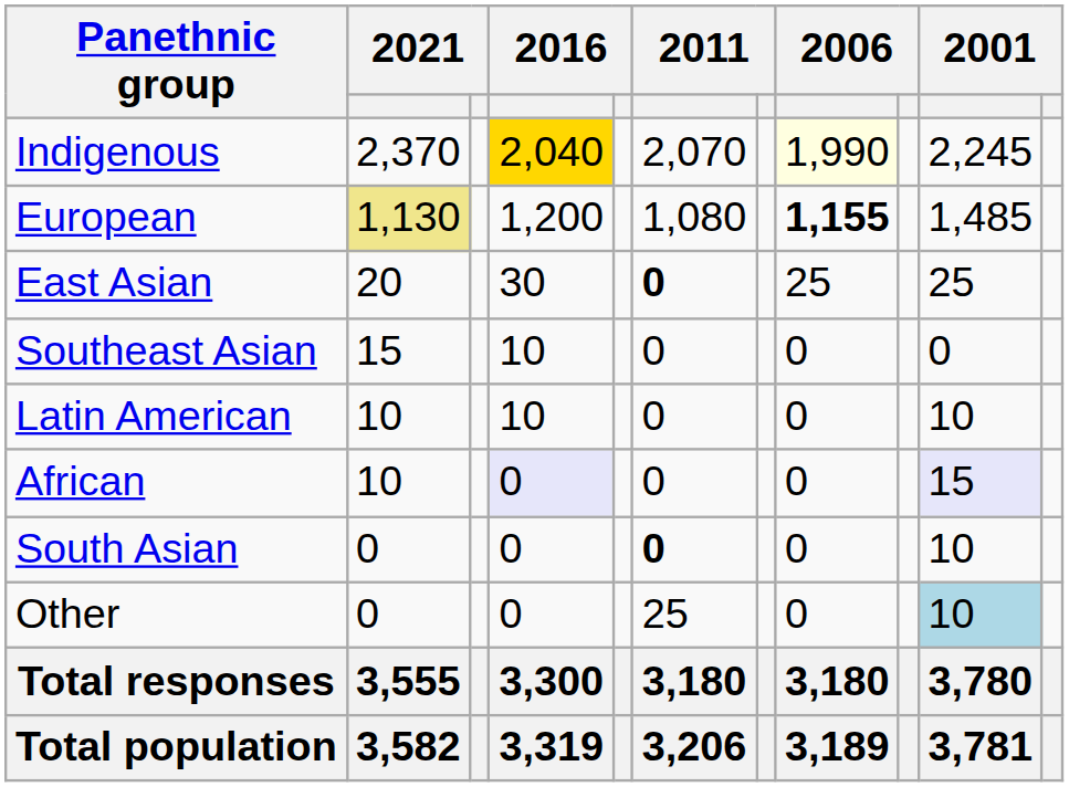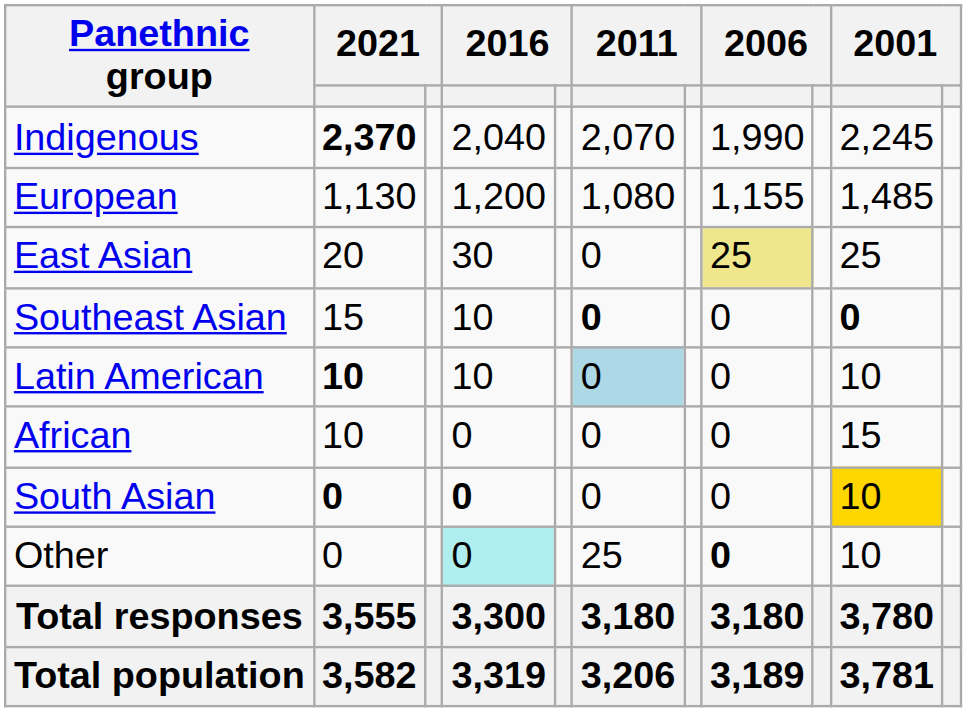Indigenous | column 2: normal -> bold
Indigenous | column 4: gold background -> no background
Indigenous | column 8: lightyellow background -> no background
European | column 2: khaki background -> no background
European | column 8: bold -> normal
East Asian | column 6: bold -> normal
East Asian | column 8: no background -> khaki background
Southeast Asian | column 6: normal -> bold
Southeast Asian | column 10: normal -> bold
Latin American | column 2: normal -> bold
Latin American | column 6: no background -> lightblue background
African | column 4: lavender background -> no background
African | column 10: lavender background -> no background
South Asian | column 2: normal -> bold
South Asian | column 4: normal -> bold
South Asian | column 6: bold -> normal
South Asian | column 10: no background -> gold background
Other | column 4: no background -> paleturquoise background
Other | column 8: normal -> bold
Other | column 10: lightblue background -> no background
